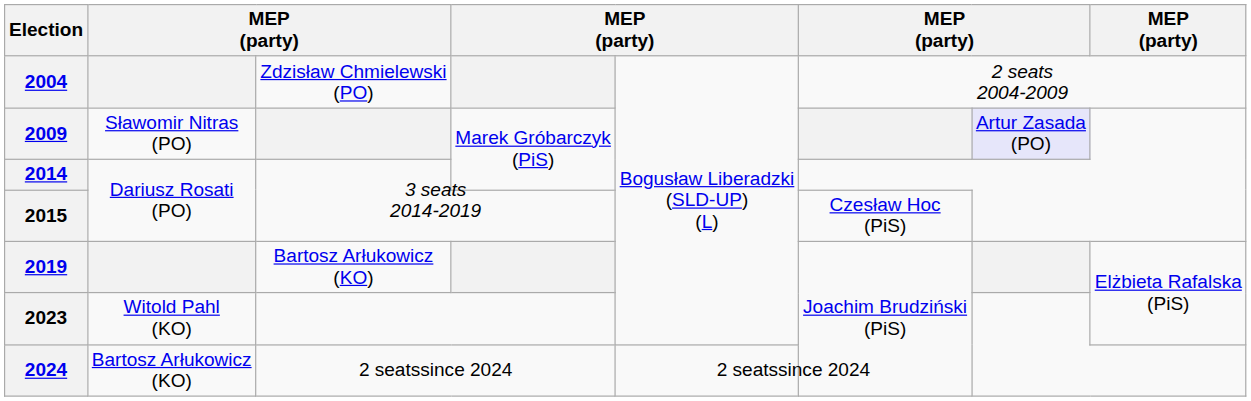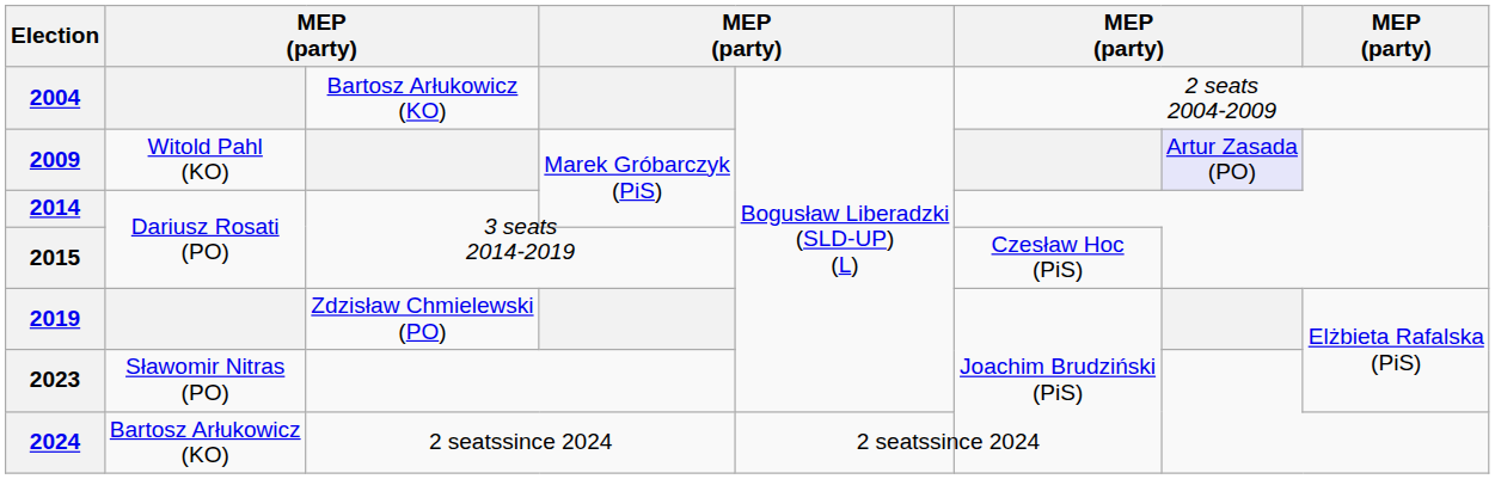2004 | column 3: Zdzisław Chmielewski (PO) -> Bartosz Arłukowicz (KO)
2009 | column 2: Sławomir Nitras (PO) -> Witold Pahl (KO)
2019 | column 3: Bartosz Arłukowicz (KO) -> Zdzisław Chmielewski (PO)
2023 | column 2: Witold Pahl (KO) -> Sławomir Nitras (PO)
